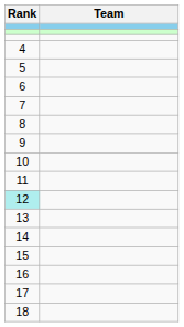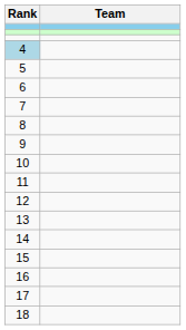row 5 | Rank: no background -> lightblue background
row 13 | Rank: paleturquoise background -> no background
